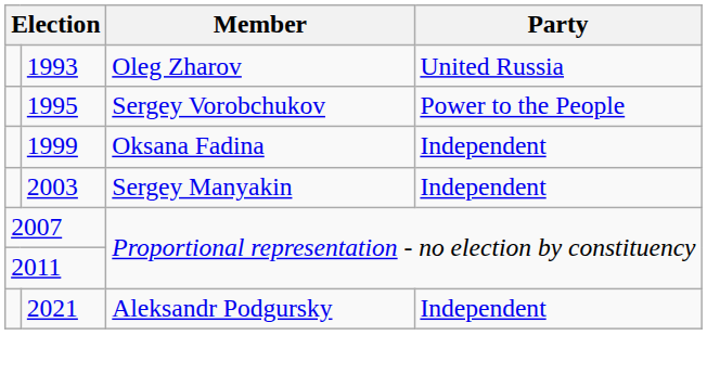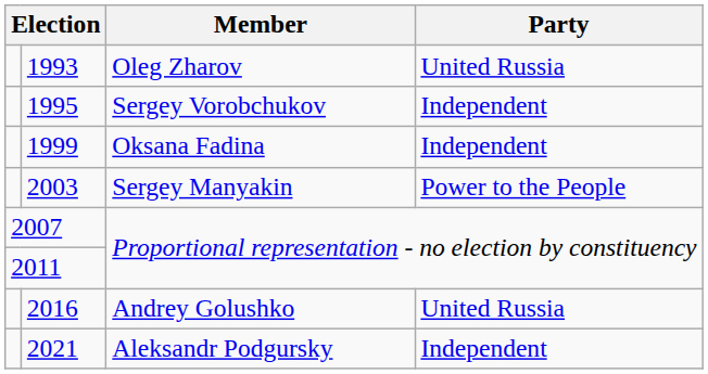1995 | Party: Power to the People -> Independent
2003 | Party: Independent -> Power to the People
+ row: 2016 | Andrey Golushko | United Russia
